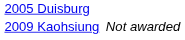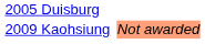2009 Kaohsiung | column 2: no background -> lightsalmon background
